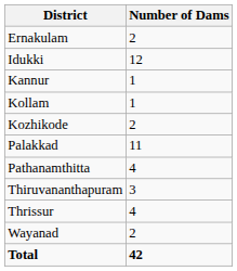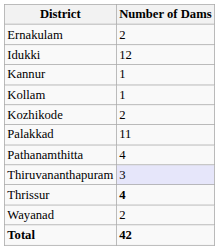Thiruvananthapuram | Number of Dams: no background -> lavender background
Thrissur | Number of Dams: normal -> bold
